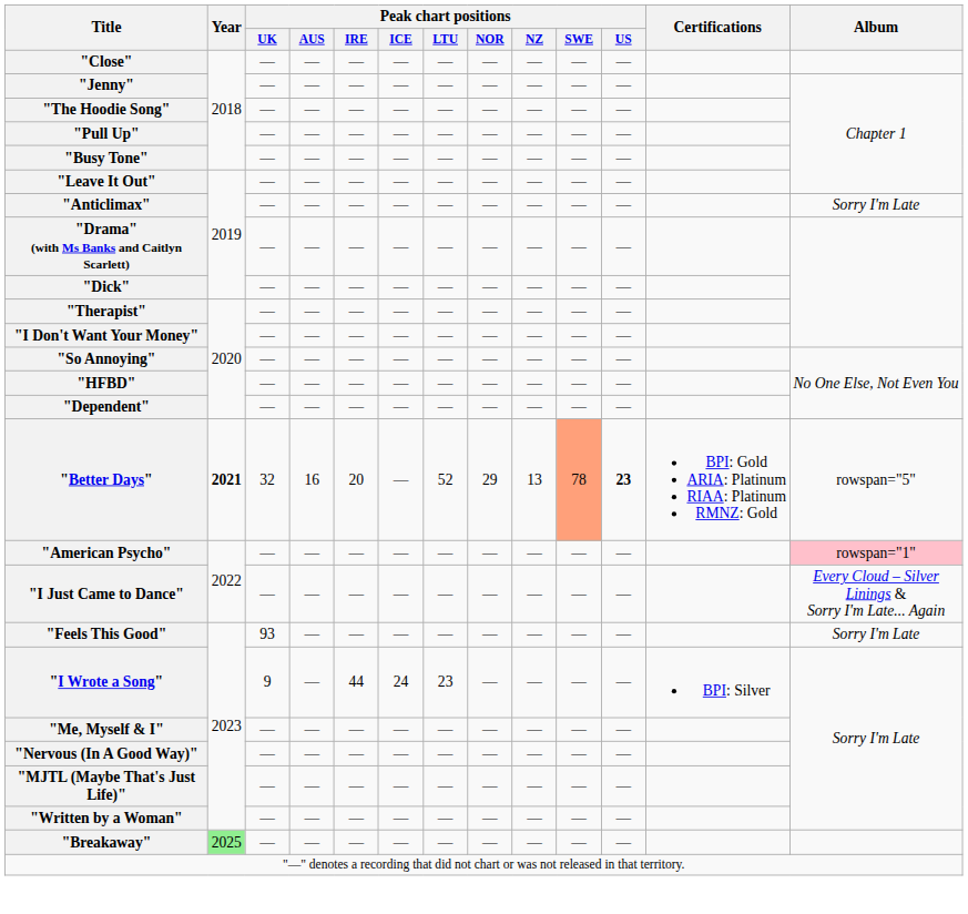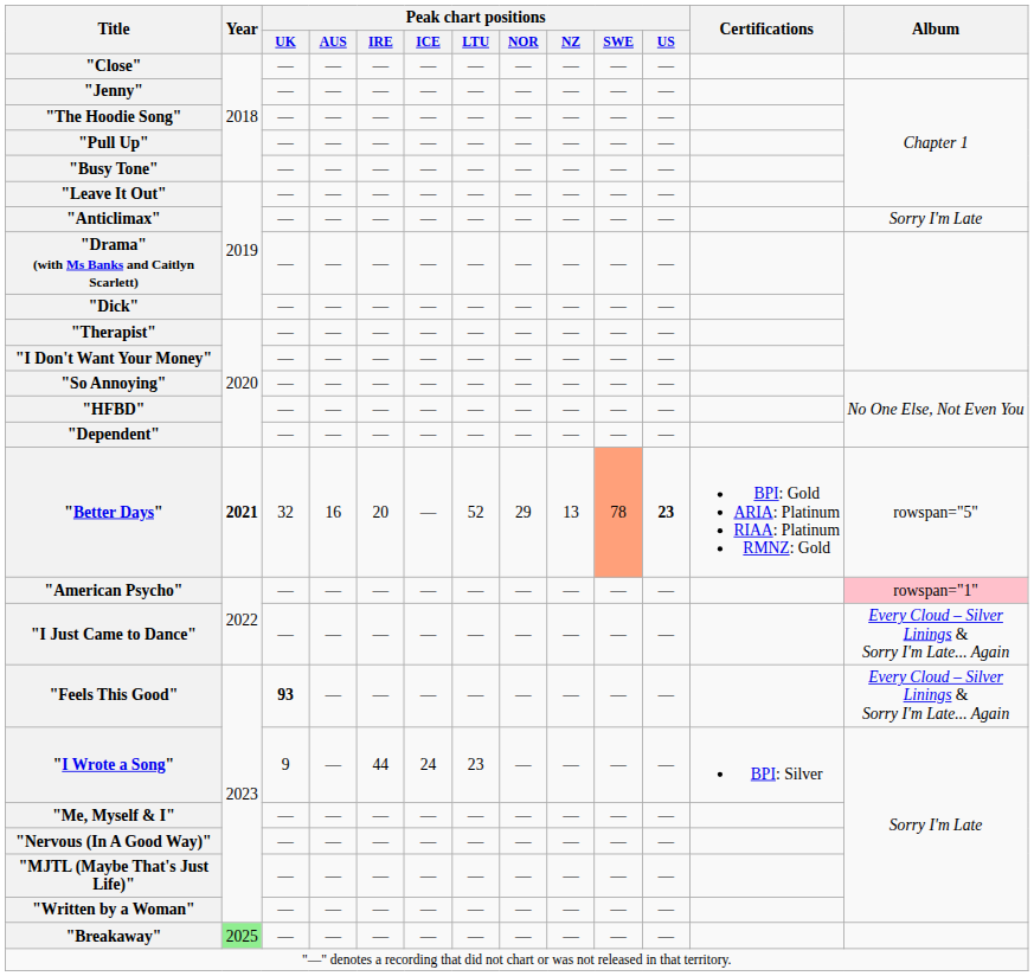"Feels This Good" | Peak chart positions / UK: normal -> bold
"Feels This Good" | Album: Sorry I'm Late -> Every Cloud – Silver Linings & Sorry I'm Late... Again
